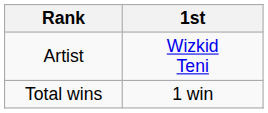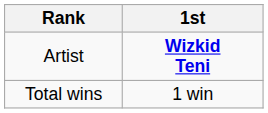Artist | 1st: normal -> bold
